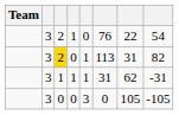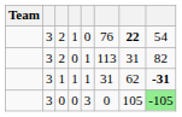row 2 | column 7: normal -> bold
row 3 | column 3: gold background -> no background
row 4 | column 8: normal -> bold
row 5 | column 8: no background -> lightgreen background
